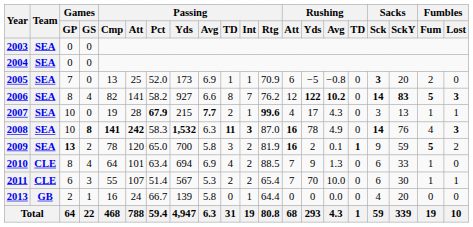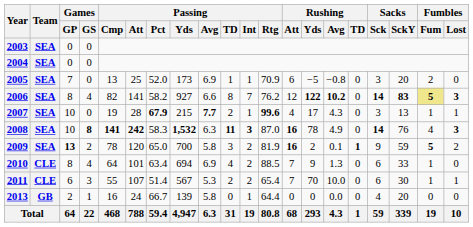2005 | Sacks / Sck: bold -> normal
2006 | Fumbles / Fum: no background -> khaki background
